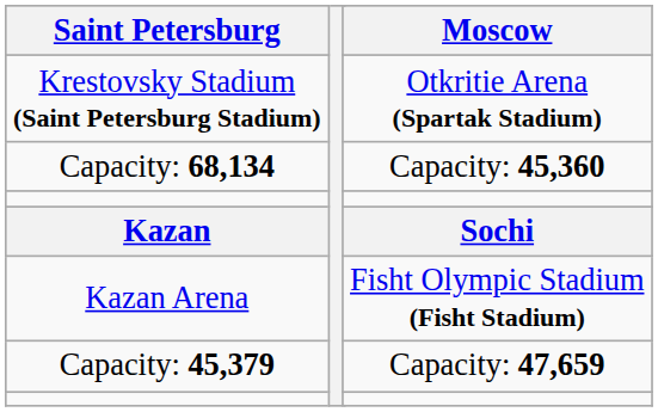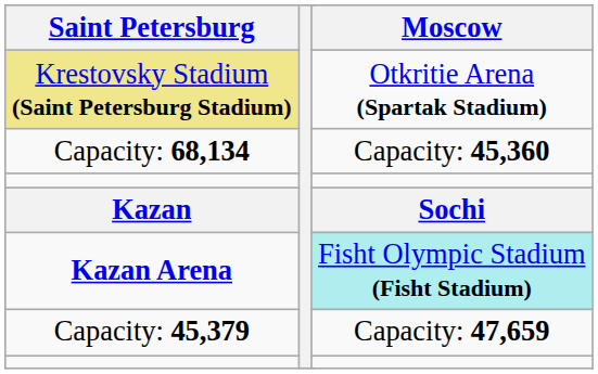Krestovsky Stadium (Saint Petersburg Stadium) | Saint Petersburg: no background -> khaki background
Kazan Arena | Saint Petersburg: normal -> bold
Kazan Arena | Moscow: no background -> paleturquoise background
